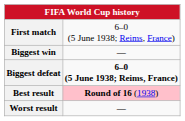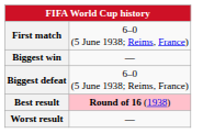Biggest defeat | column 2: bold -> normal
